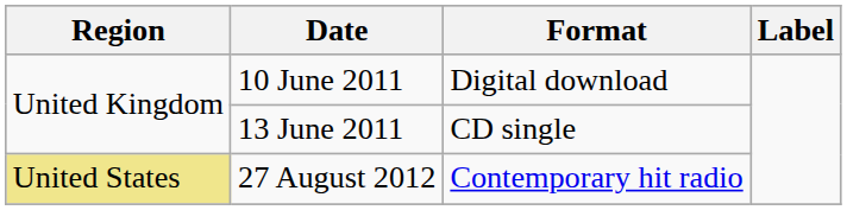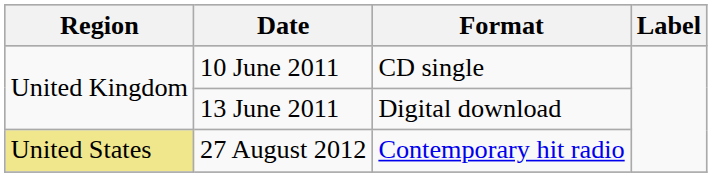10 June 2011 | Format: Digital download -> CD single
13 June 2011 | Format: CD single -> Digital download
